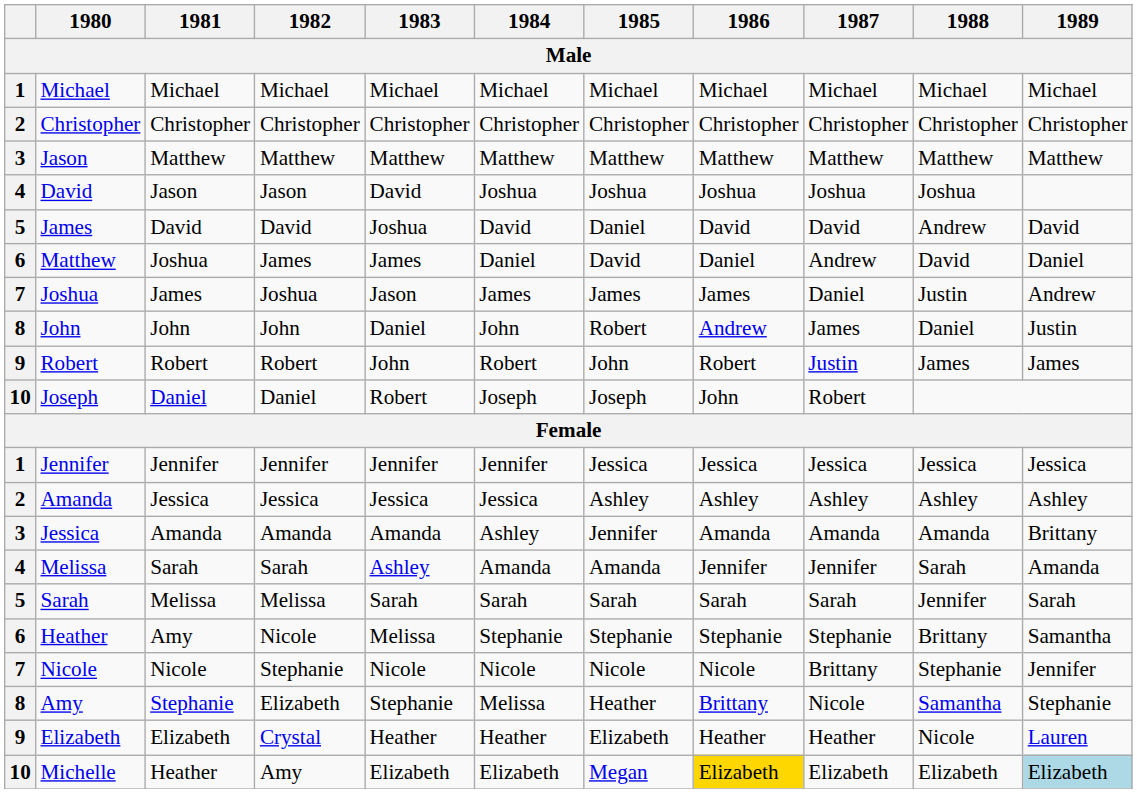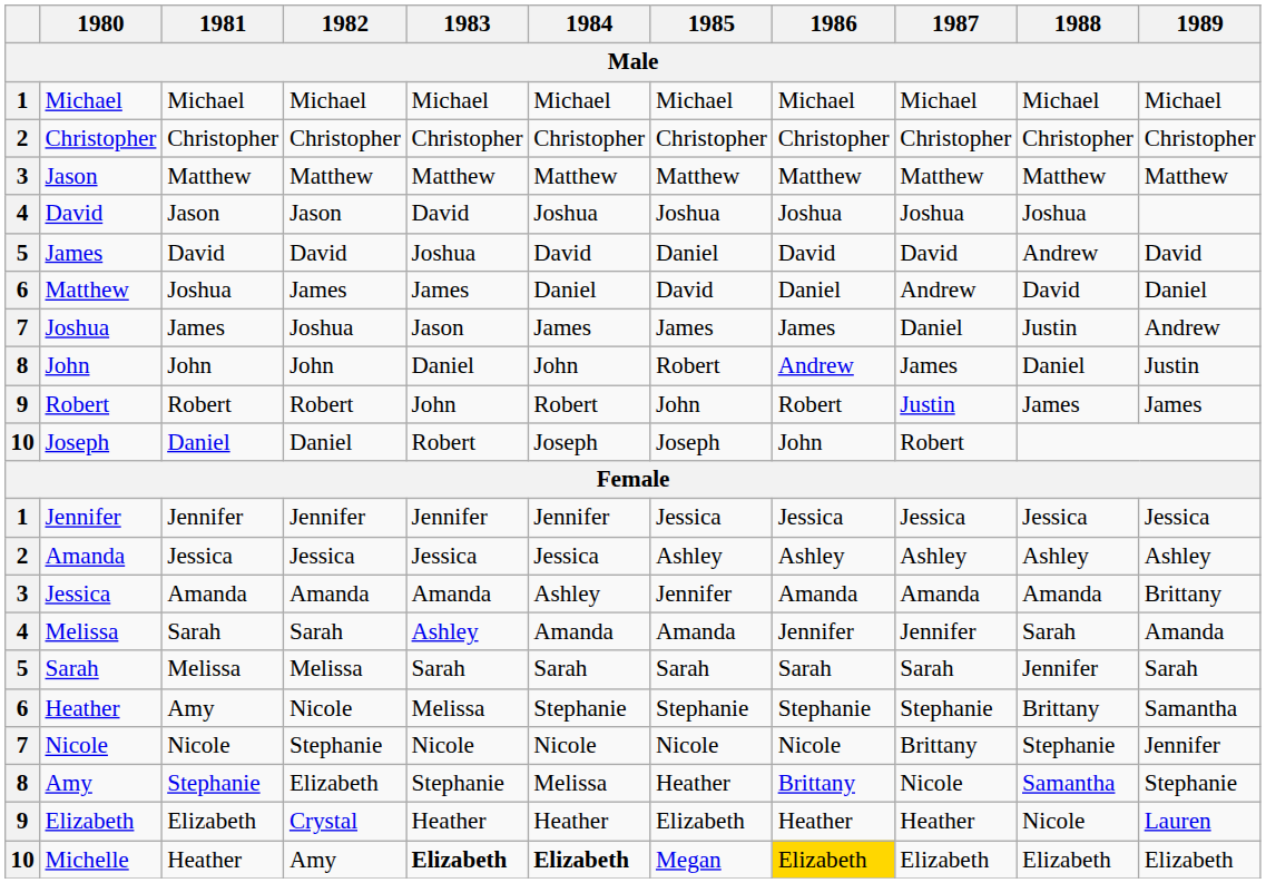Michelle | 1983: normal -> bold
Michelle | 1984: normal -> bold
Michelle | 1989: lightblue background -> no background
